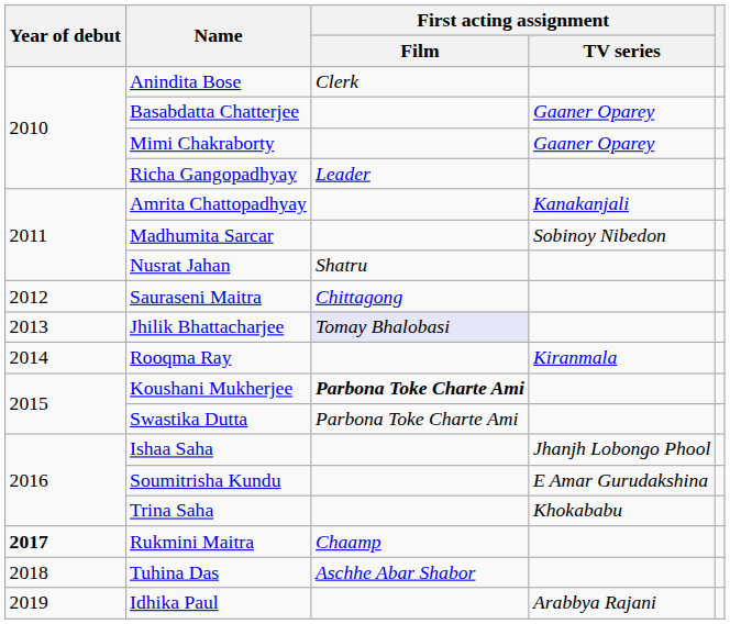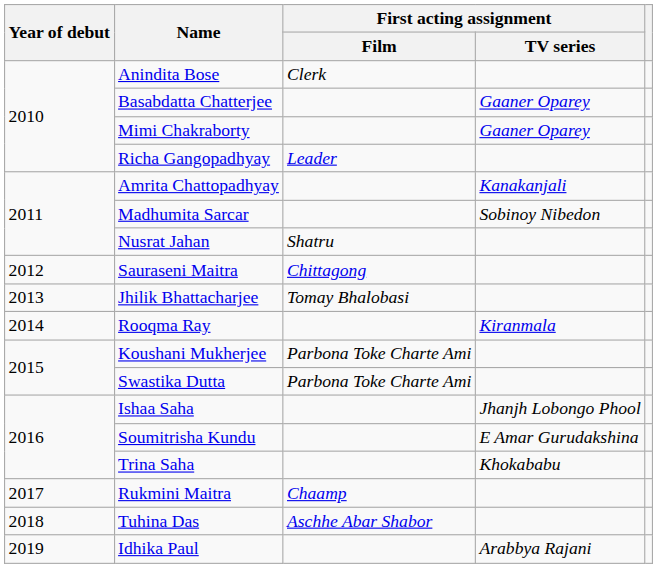Jhilik Bhattacharjee | First acting assignment / Film: lavender background -> no background
Koushani Mukherjee | First acting assignment / Film: bold -> normal
Rukmini Maitra | Year of debut: bold -> normal
